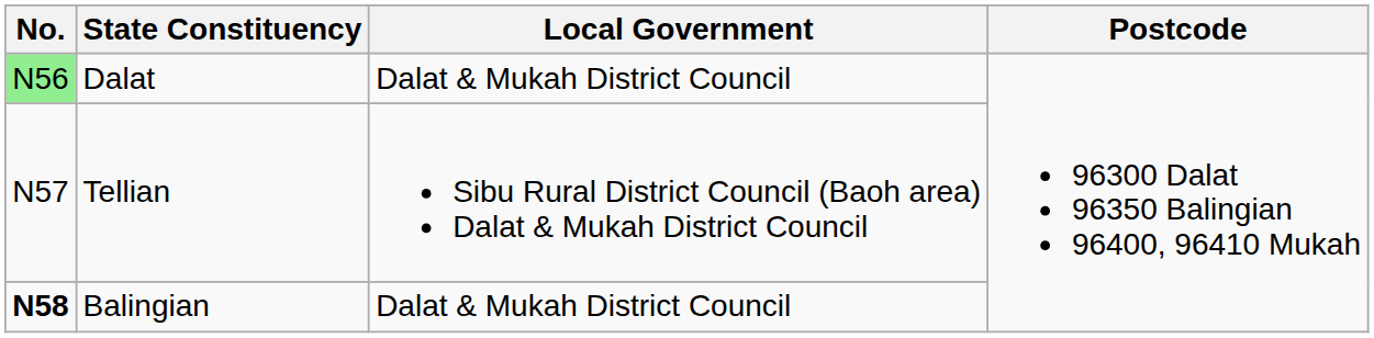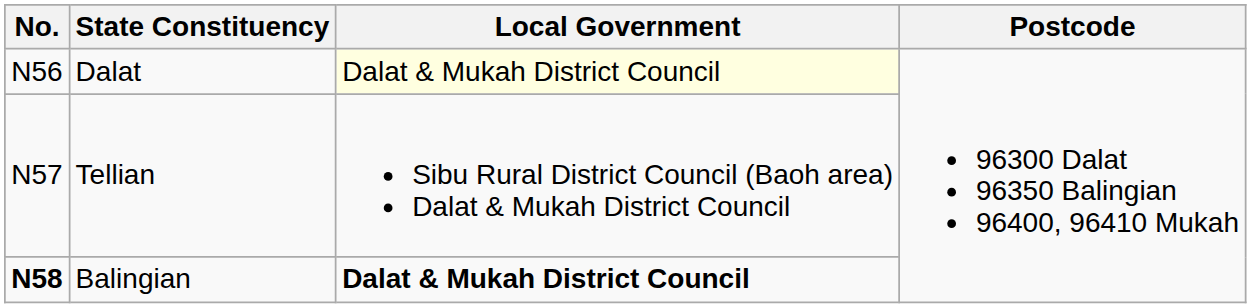Dalat | No.: lightgreen background -> no background
Dalat | Local Government: no background -> lightyellow background
Balingian | Local Government: normal -> bold
